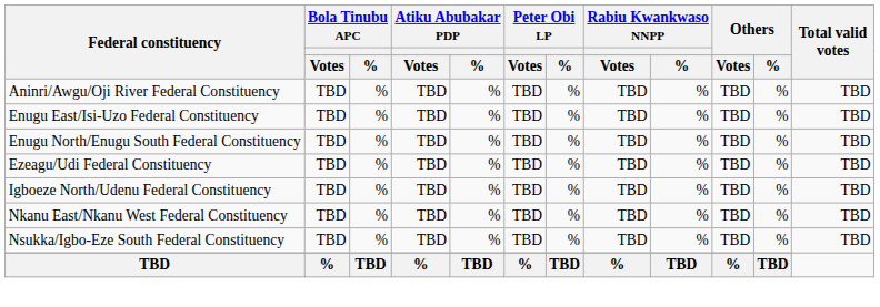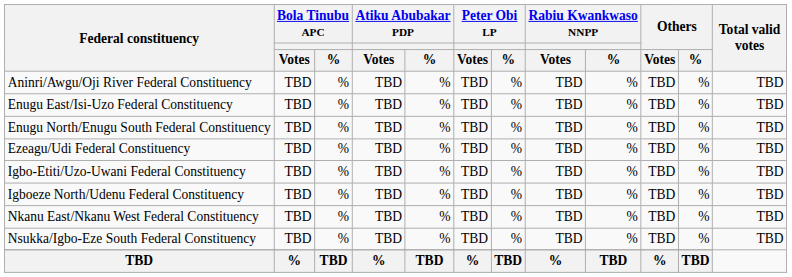+ row: Igbo-Etiti/Uzo-Uwani Federal Constituency | TBD | % | TBD | % | TBD | % | TBD | % | TBD | % | TBD
